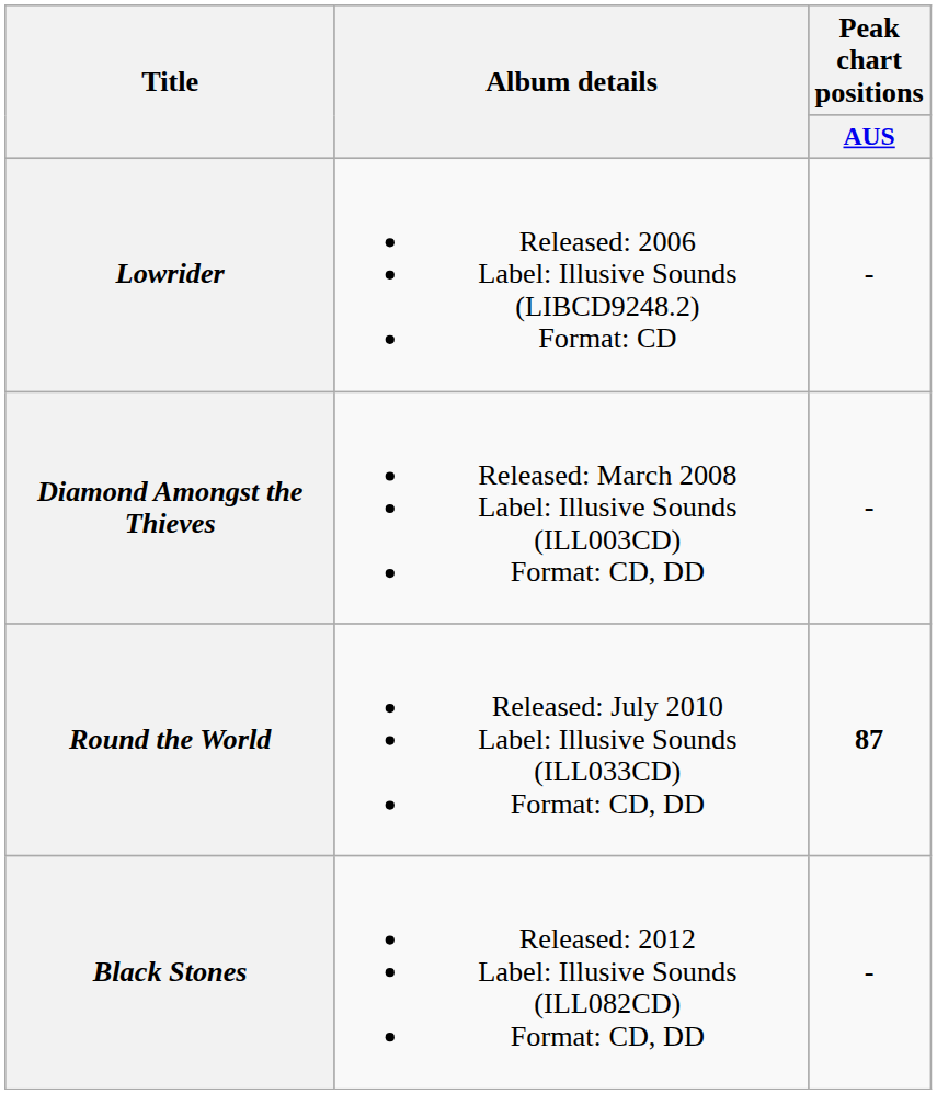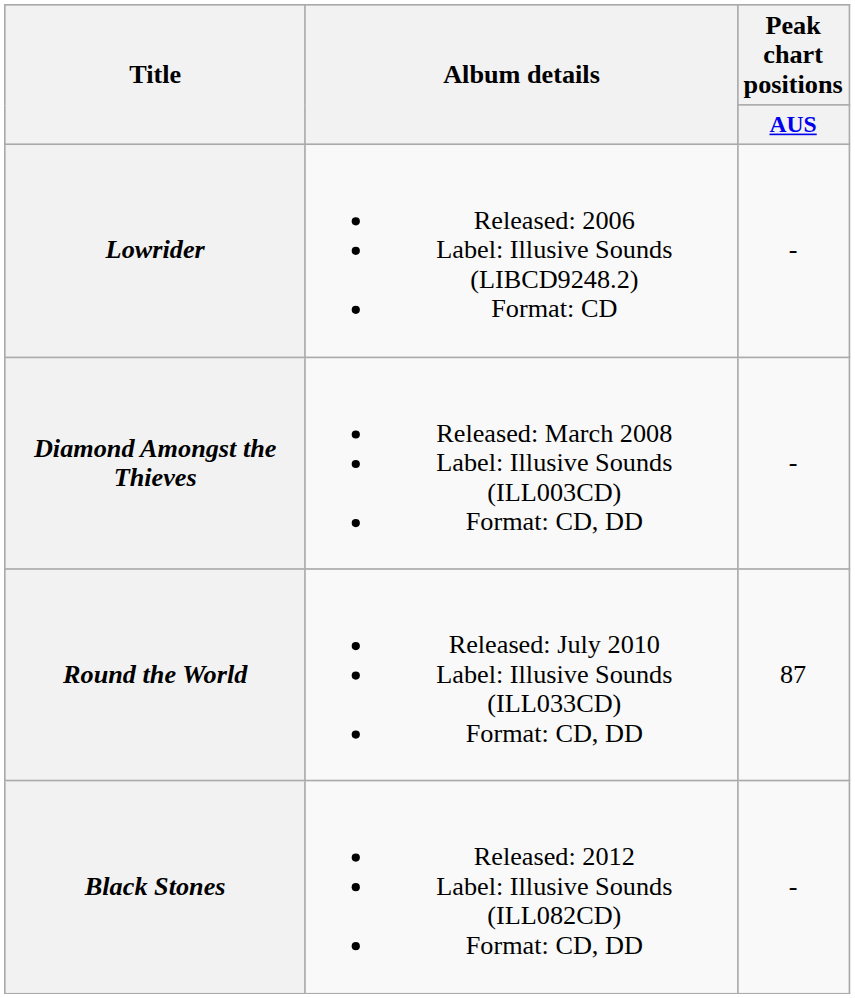Round the World | Peak chart positions / AUS: bold -> normal
